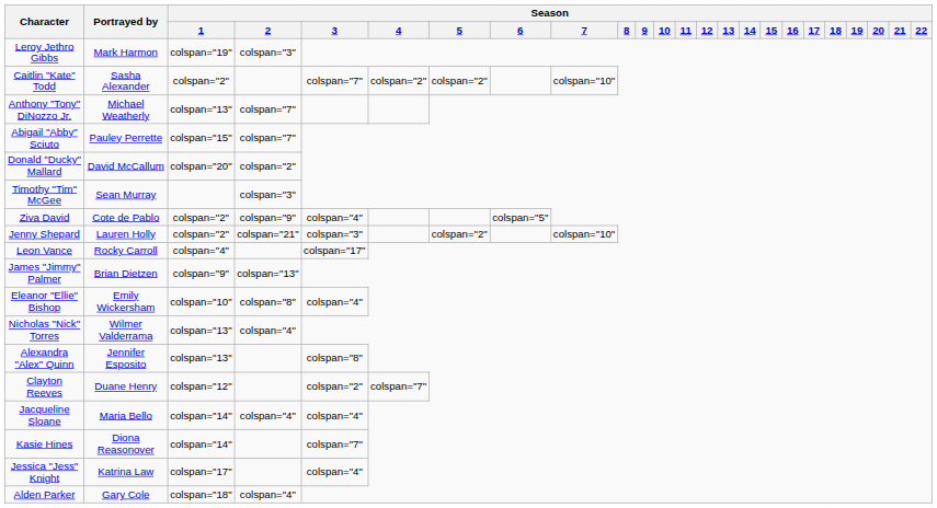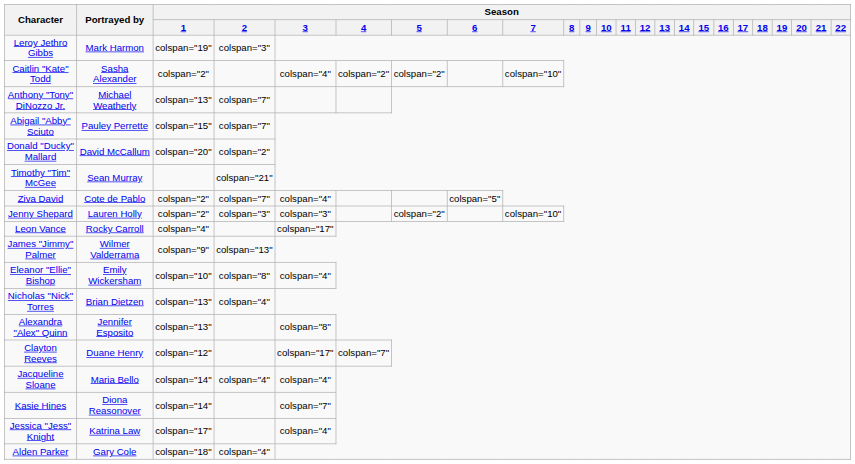Caitlin "Kate" Todd | Season / 3: colspan="7" -> colspan="4"
Timothy "Tim" McGee | Season / 2: colspan="3" -> colspan="21"
Ziva David | Season / 2: colspan="9" -> colspan="7"
Jenny Shepard | Season / 2: colspan="21" -> colspan="3"
James "Jimmy" Palmer | Portrayed by: Brian Dietzen -> Wilmer Valderrama
Nicholas "Nick" Torres | Portrayed by: Wilmer Valderrama -> Brian Dietzen
Clayton Reeves | Season / 3: colspan="2" -> colspan="17"
